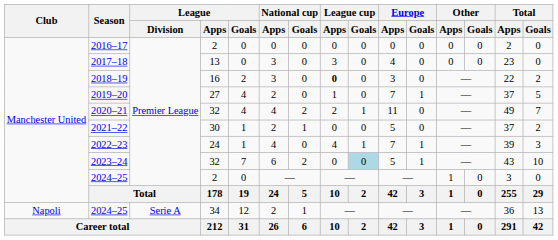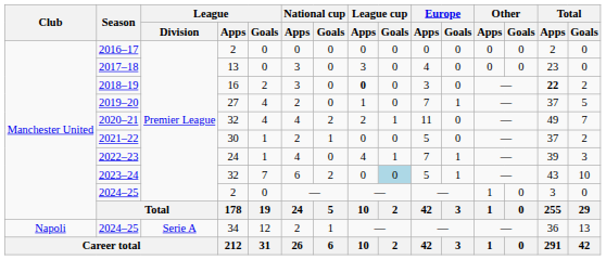2018–19 | Total / Apps: normal -> bold
